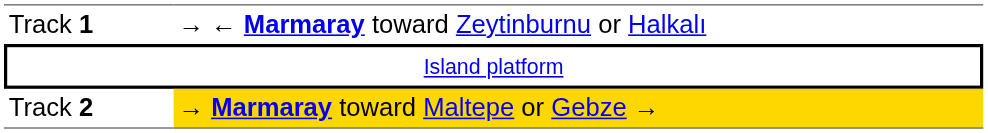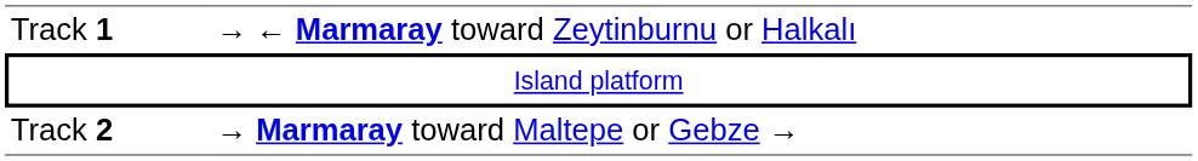Track 2 | column 2: gold background -> no background
